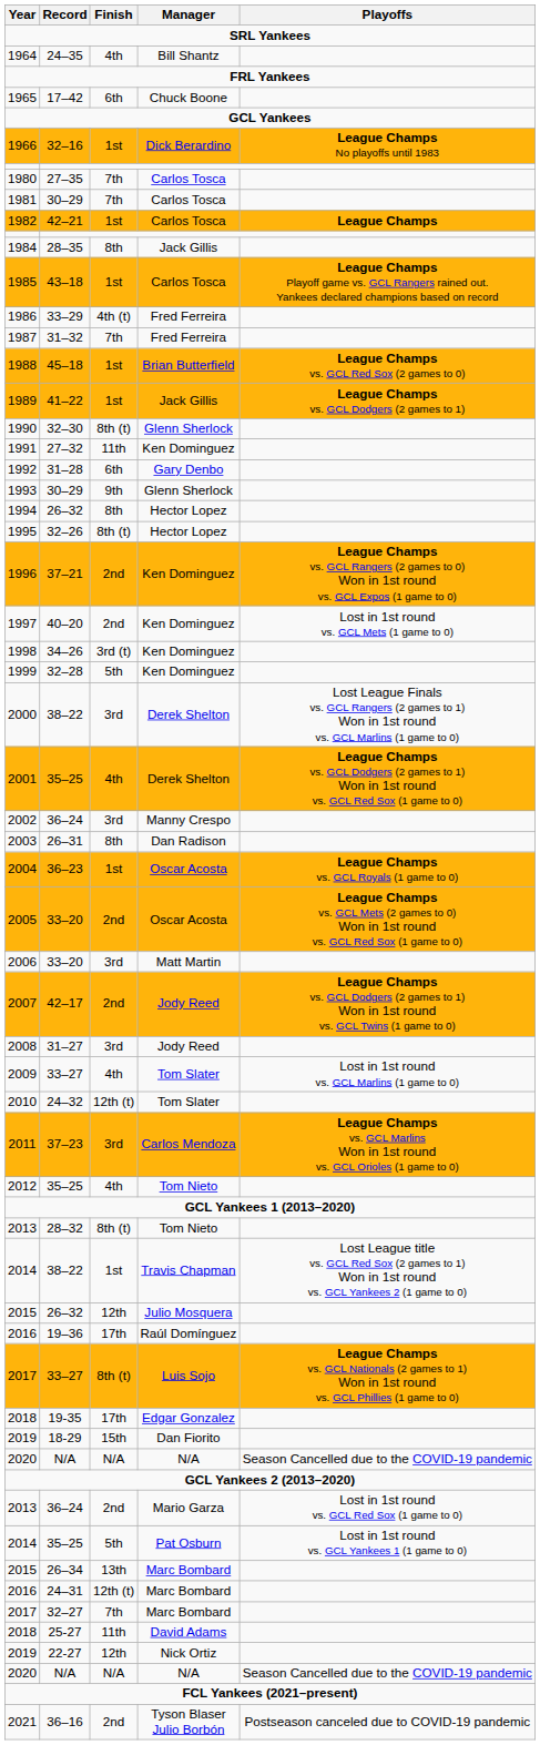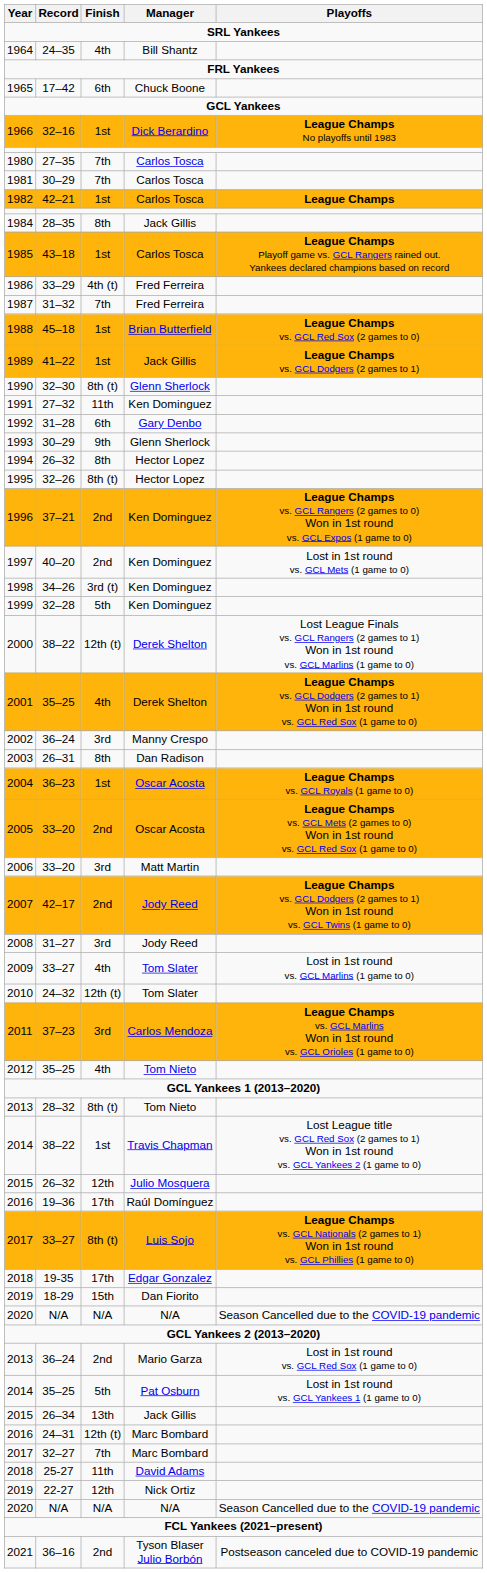2000 | Finish: 3rd -> 12th (t)
2015 / 26–34 | Manager: Marc Bombard -> Jack Gillis
